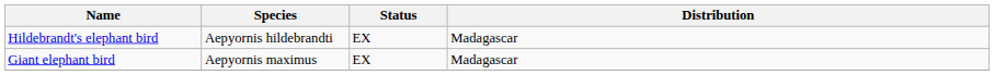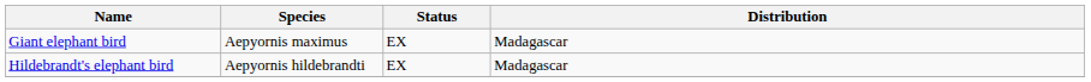rows swapped: Giant elephant bird <-> Hildebrandt's elephant bird
